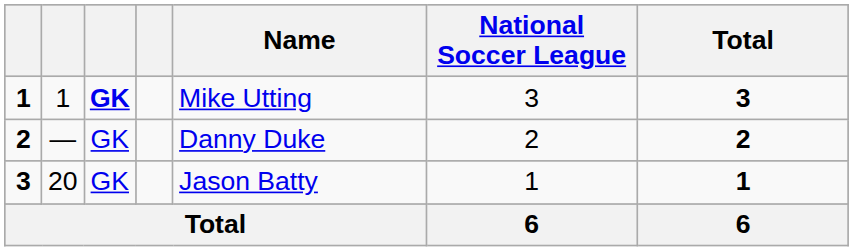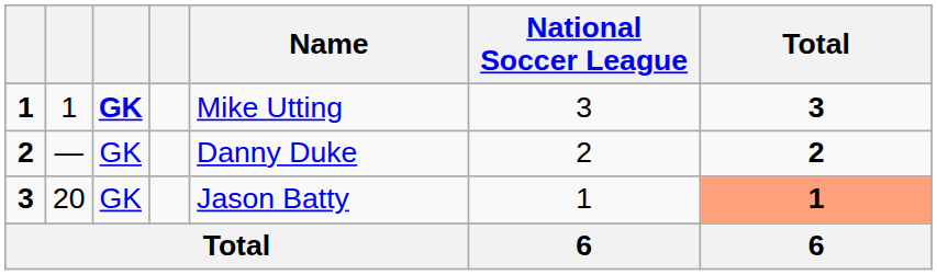row 4 | Total: no background -> lightsalmon background
